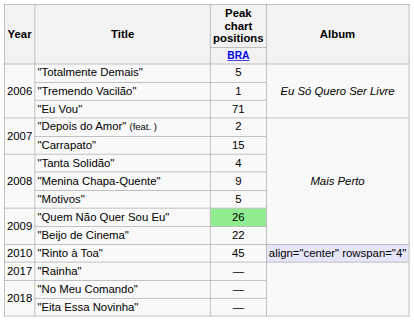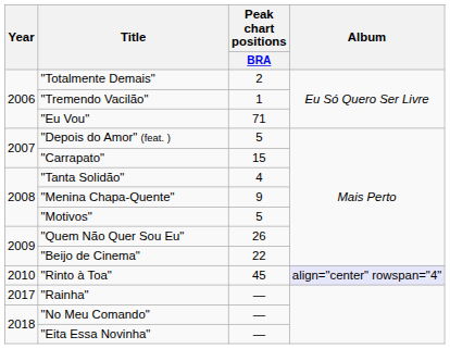"Totalmente Demais" | Peak chart positions / BRA: 5 -> 2
"Depois do Amor" (feat. ) | Peak chart positions / BRA: 2 -> 5
"Quem Não Quer Sou Eu" | Peak chart positions / BRA: lightgreen background -> no background
